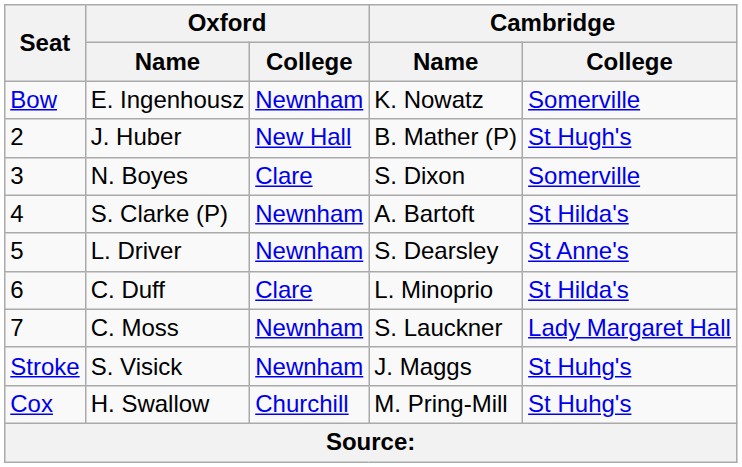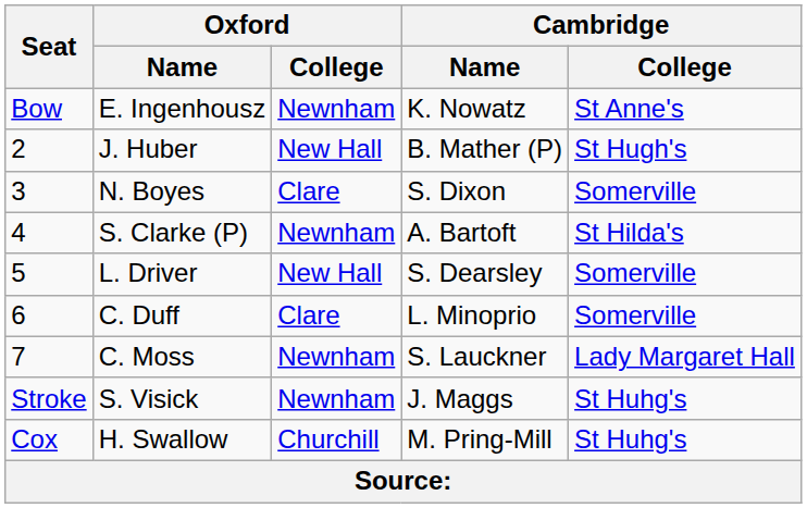E. Ingenhousz | Cambridge / College: Somerville -> St Anne's
L. Driver | Oxford / College: Newnham -> New Hall
L. Driver | Cambridge / College: St Anne's -> Somerville
C. Duff | Cambridge / College: St Hilda's -> Somerville
